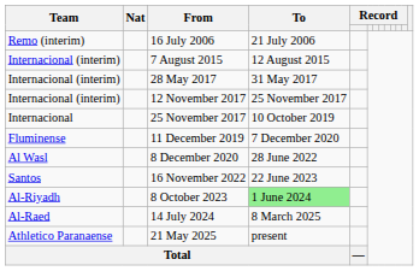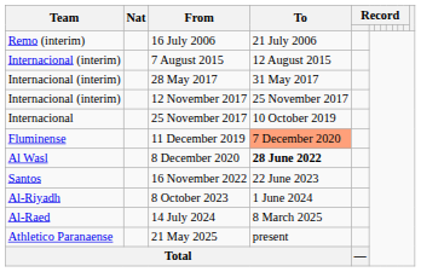11 December 2019 | To: no background -> lightsalmon background
8 December 2020 | To: normal -> bold
8 October 2023 | To: lightgreen background -> no background
